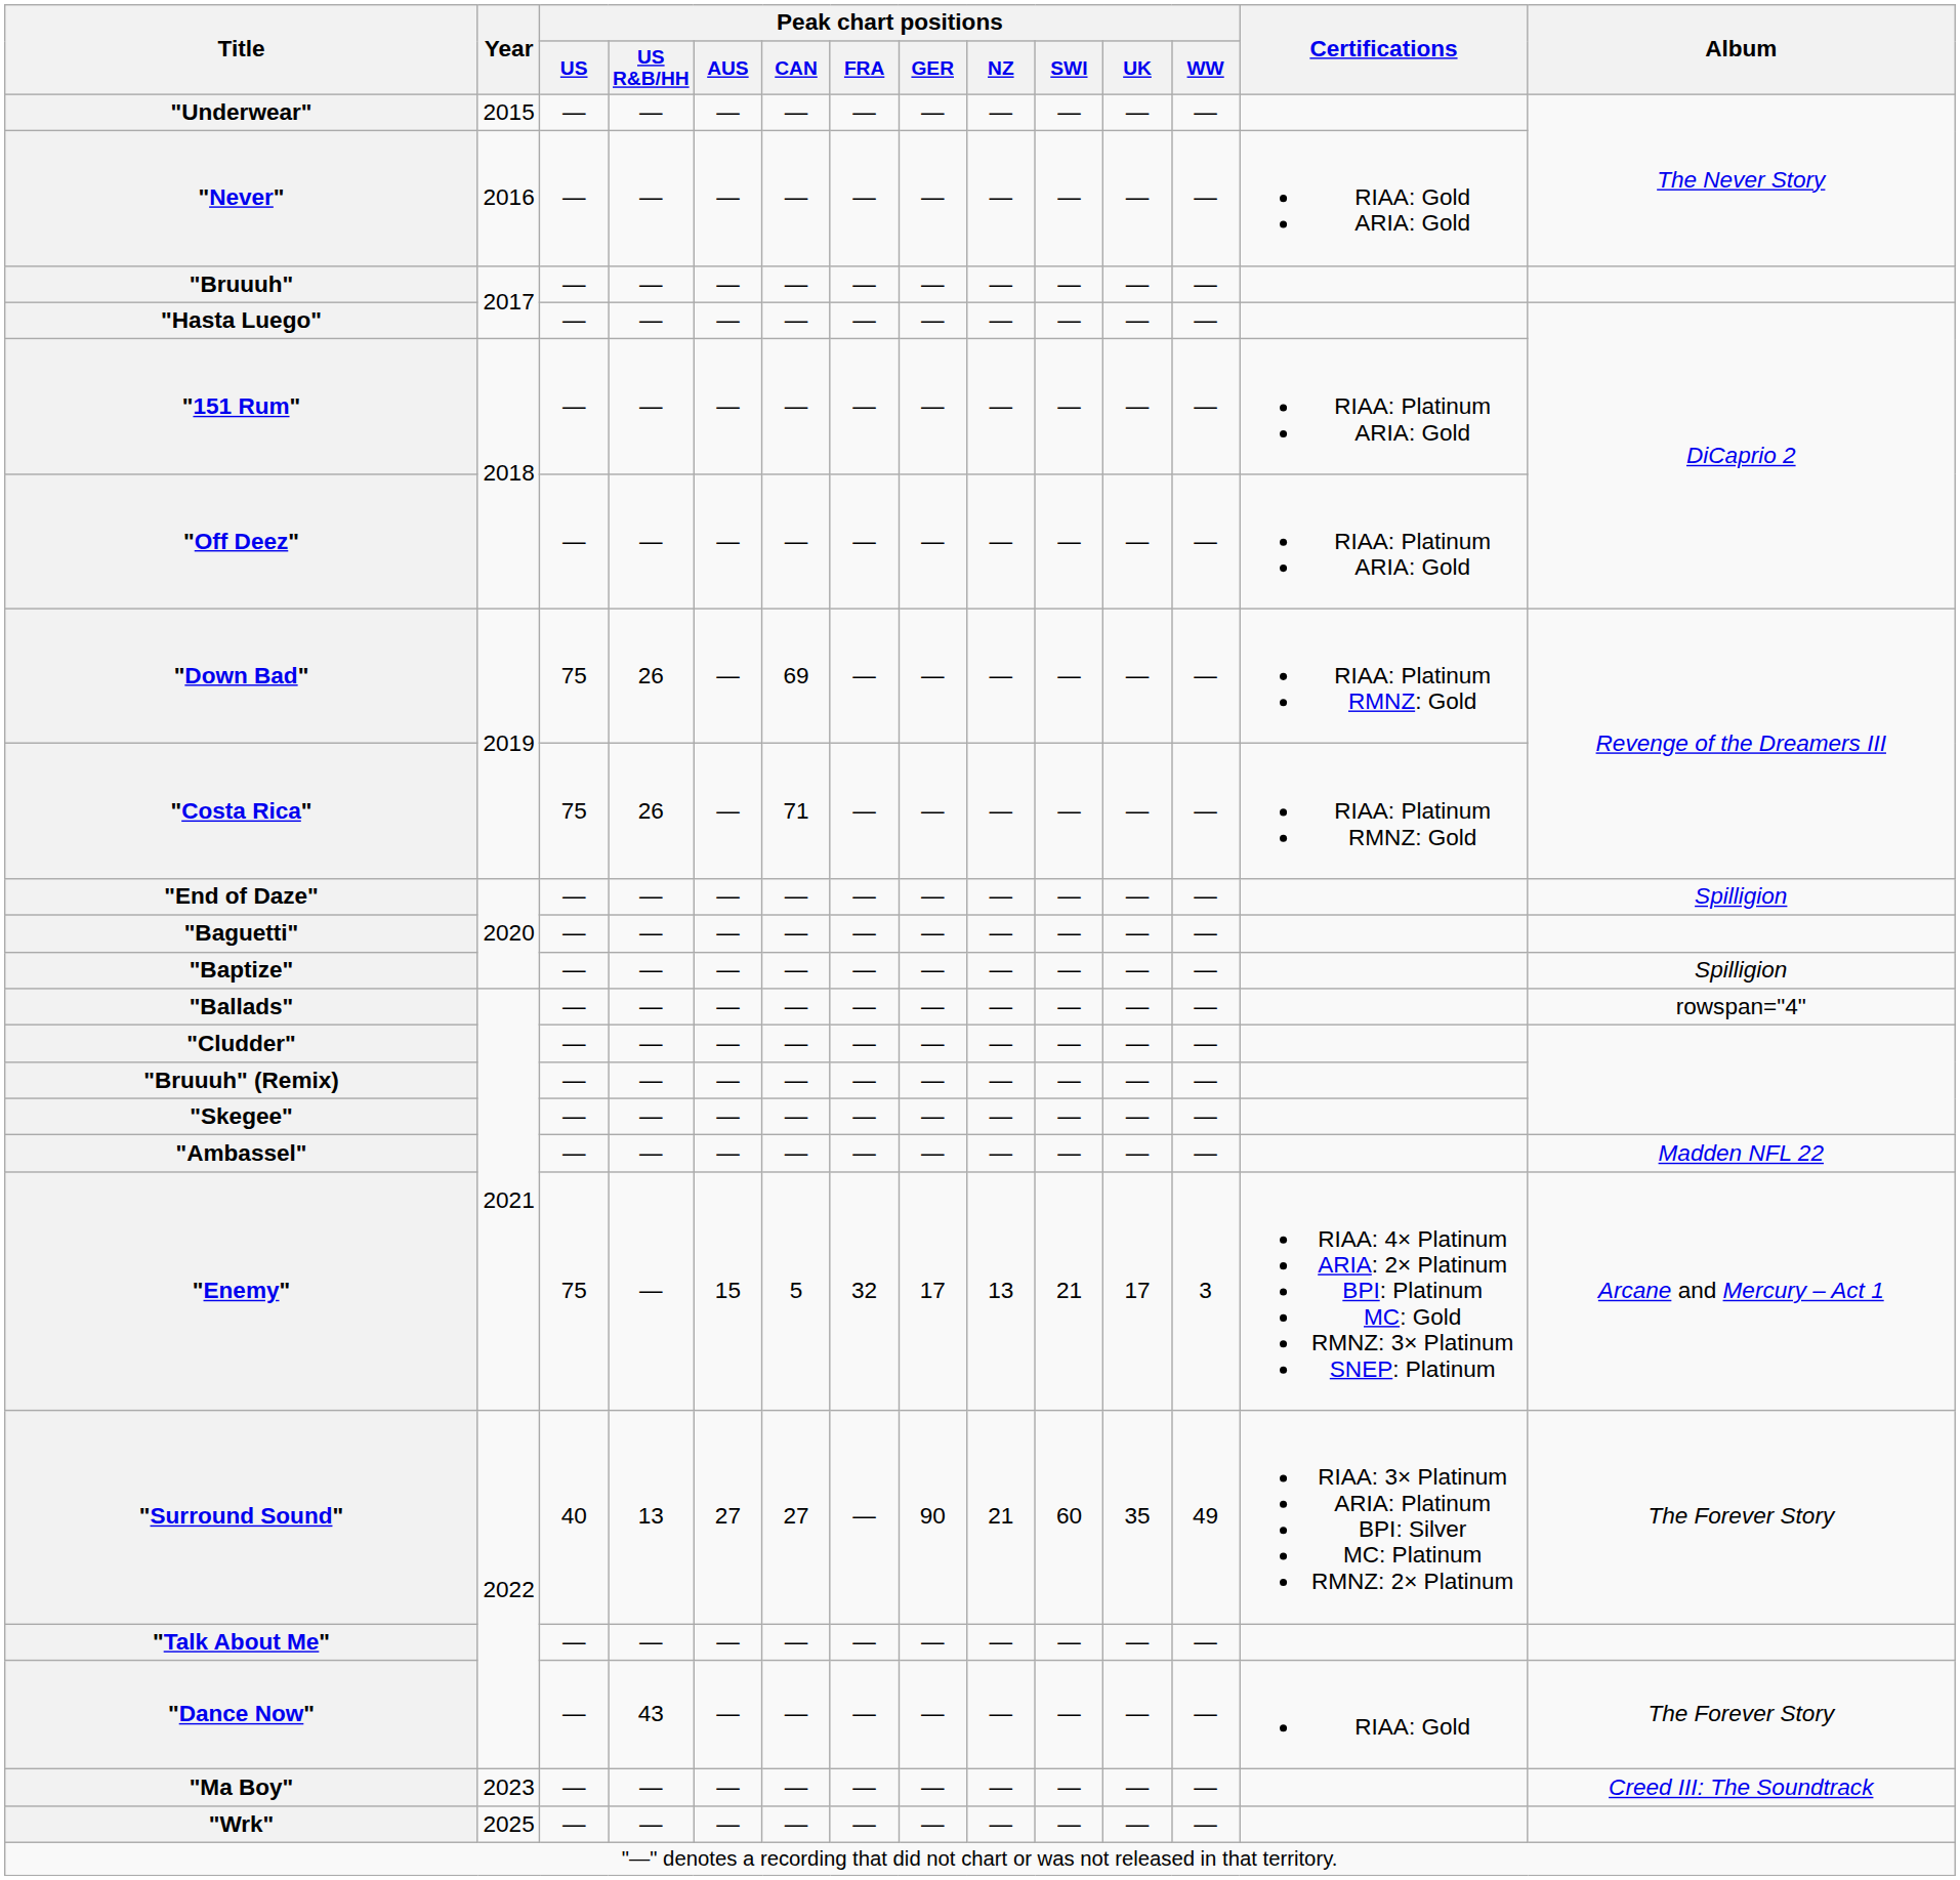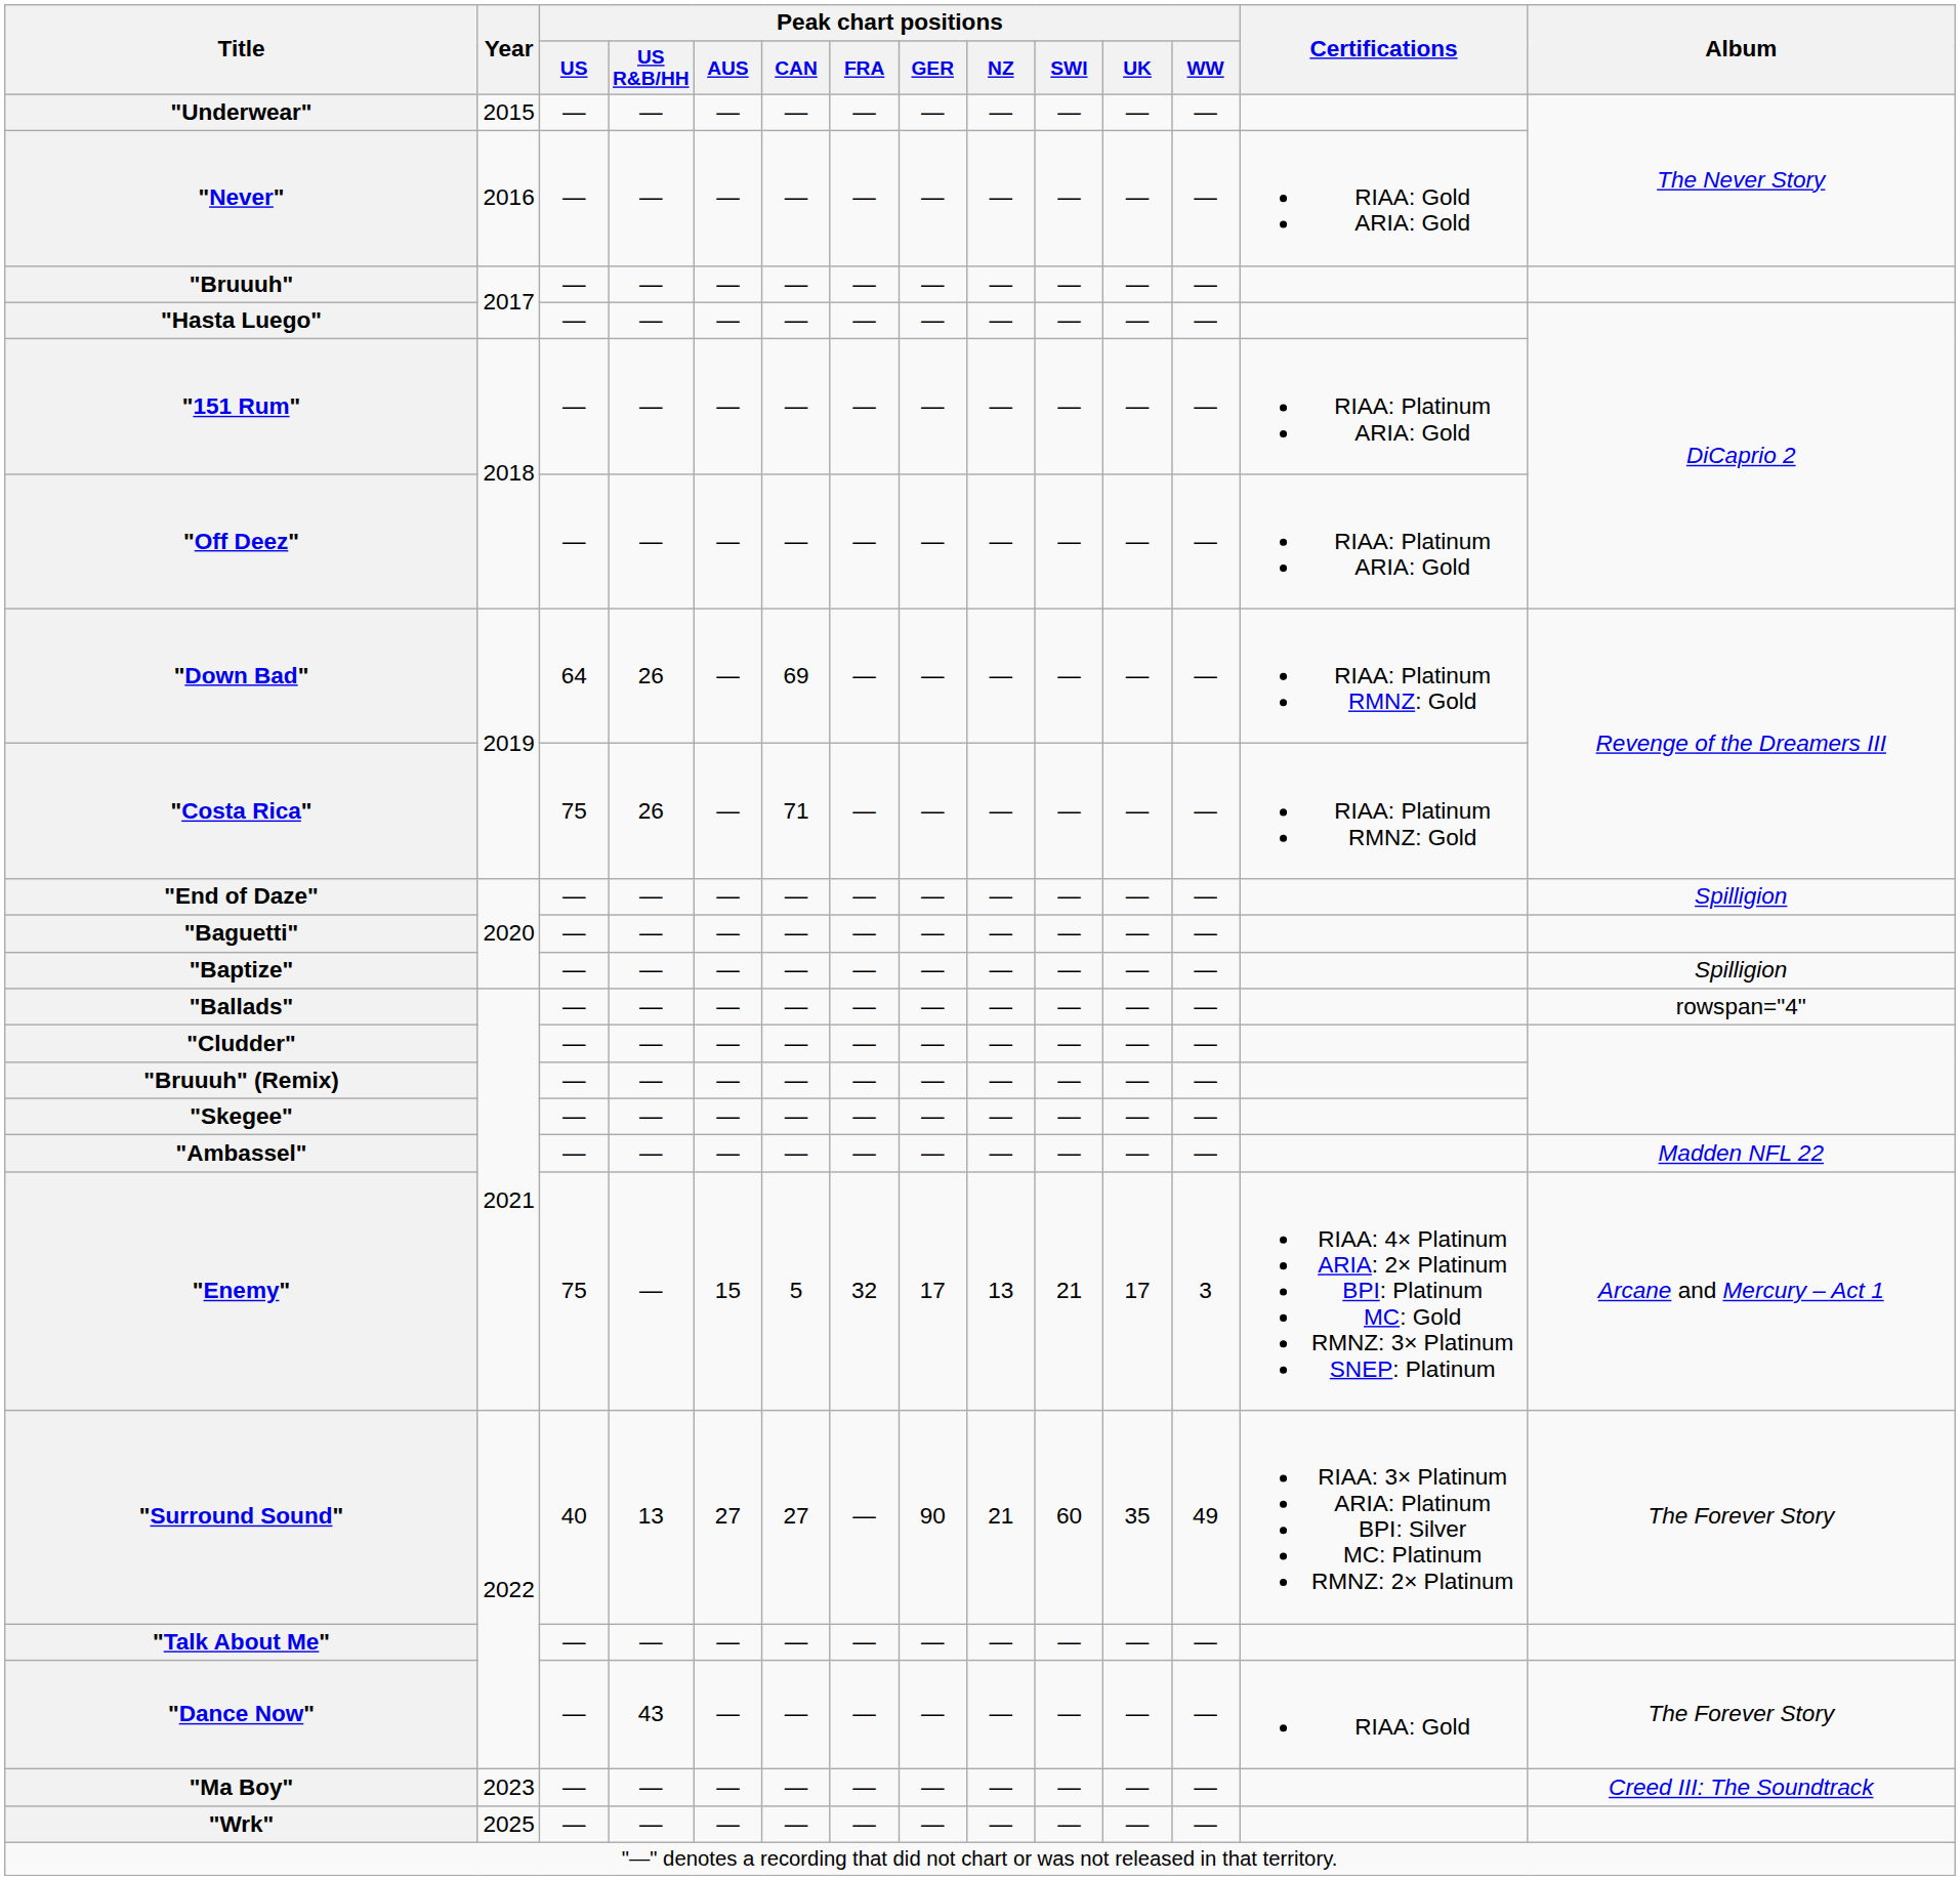"Down Bad" | Peak chart positions / US: 75 -> 64
